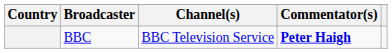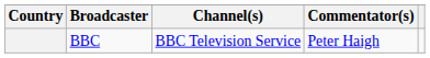BBC | Commentator(s): bold -> normal
